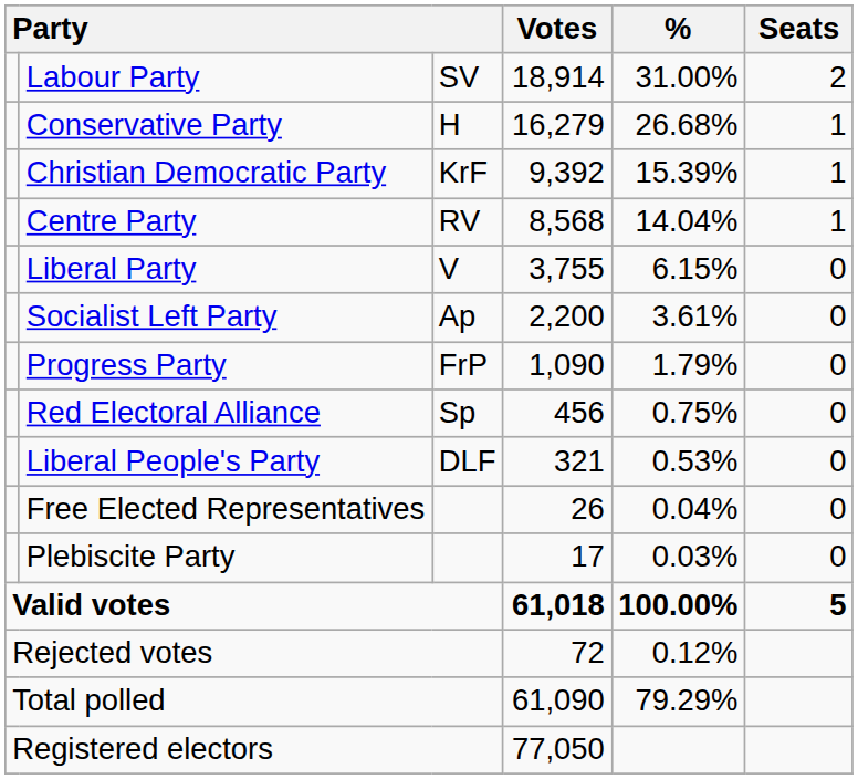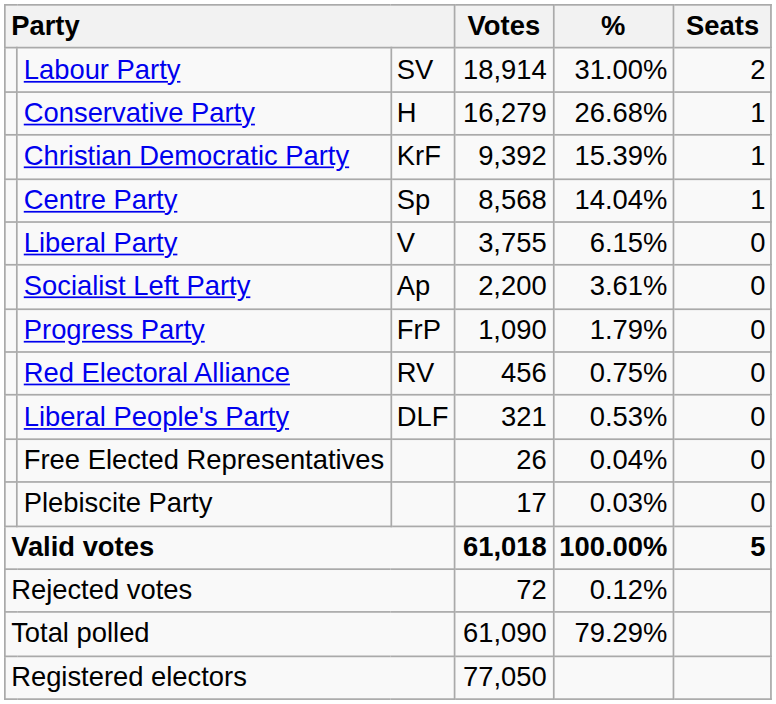Centre Party | column 3: RV -> Sp
Red Electoral Alliance | column 3: Sp -> RV
